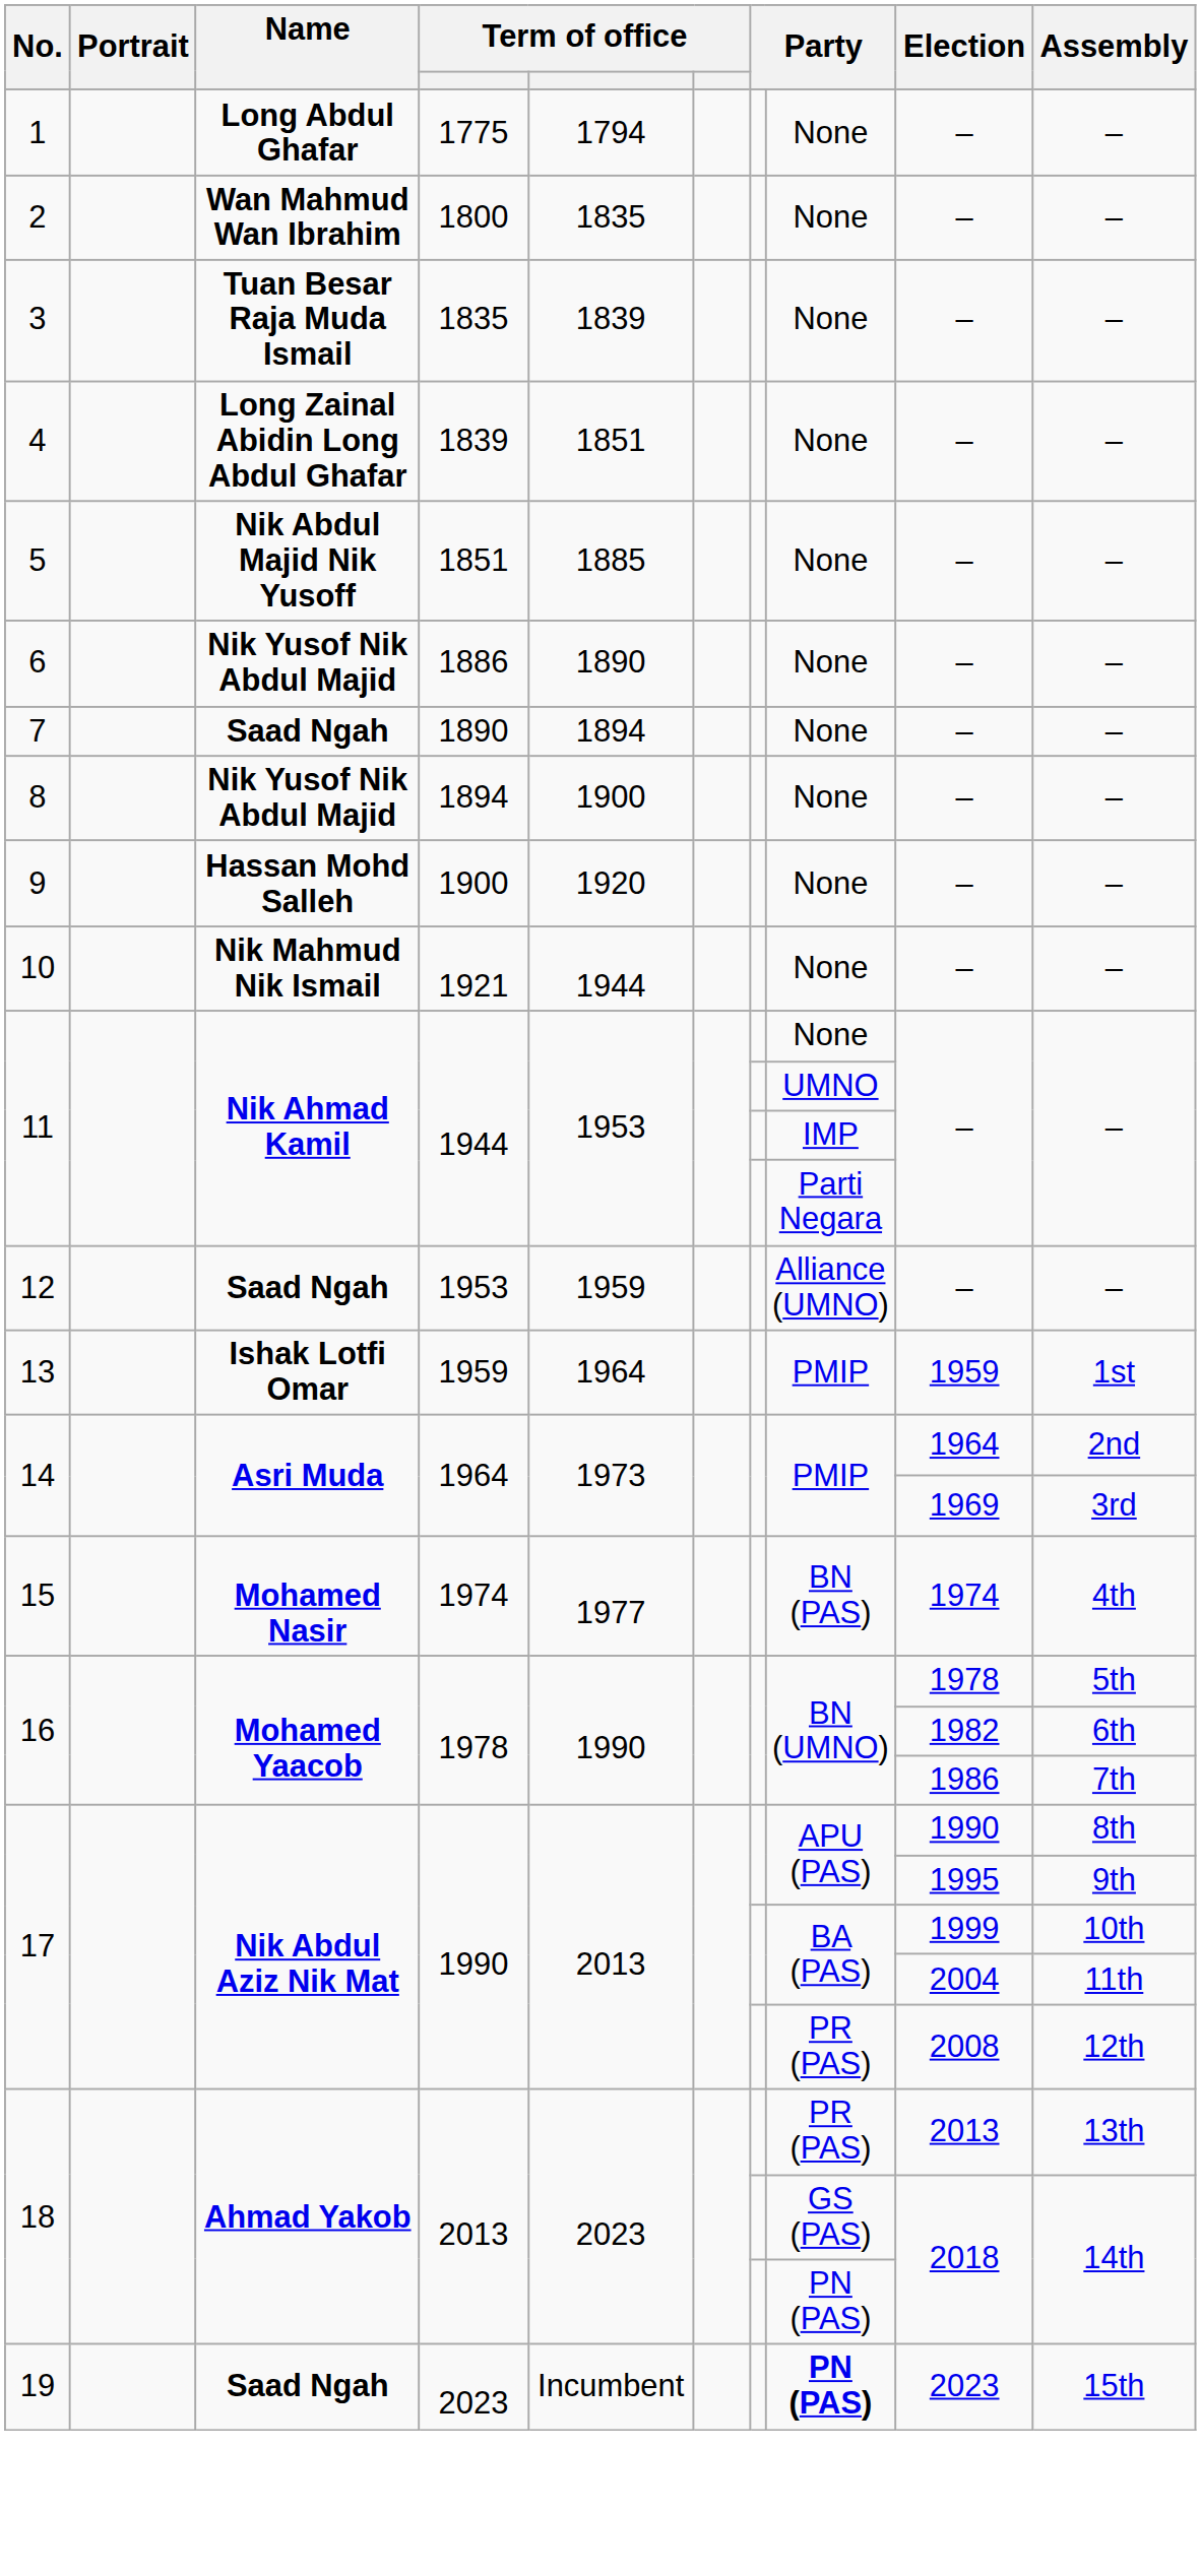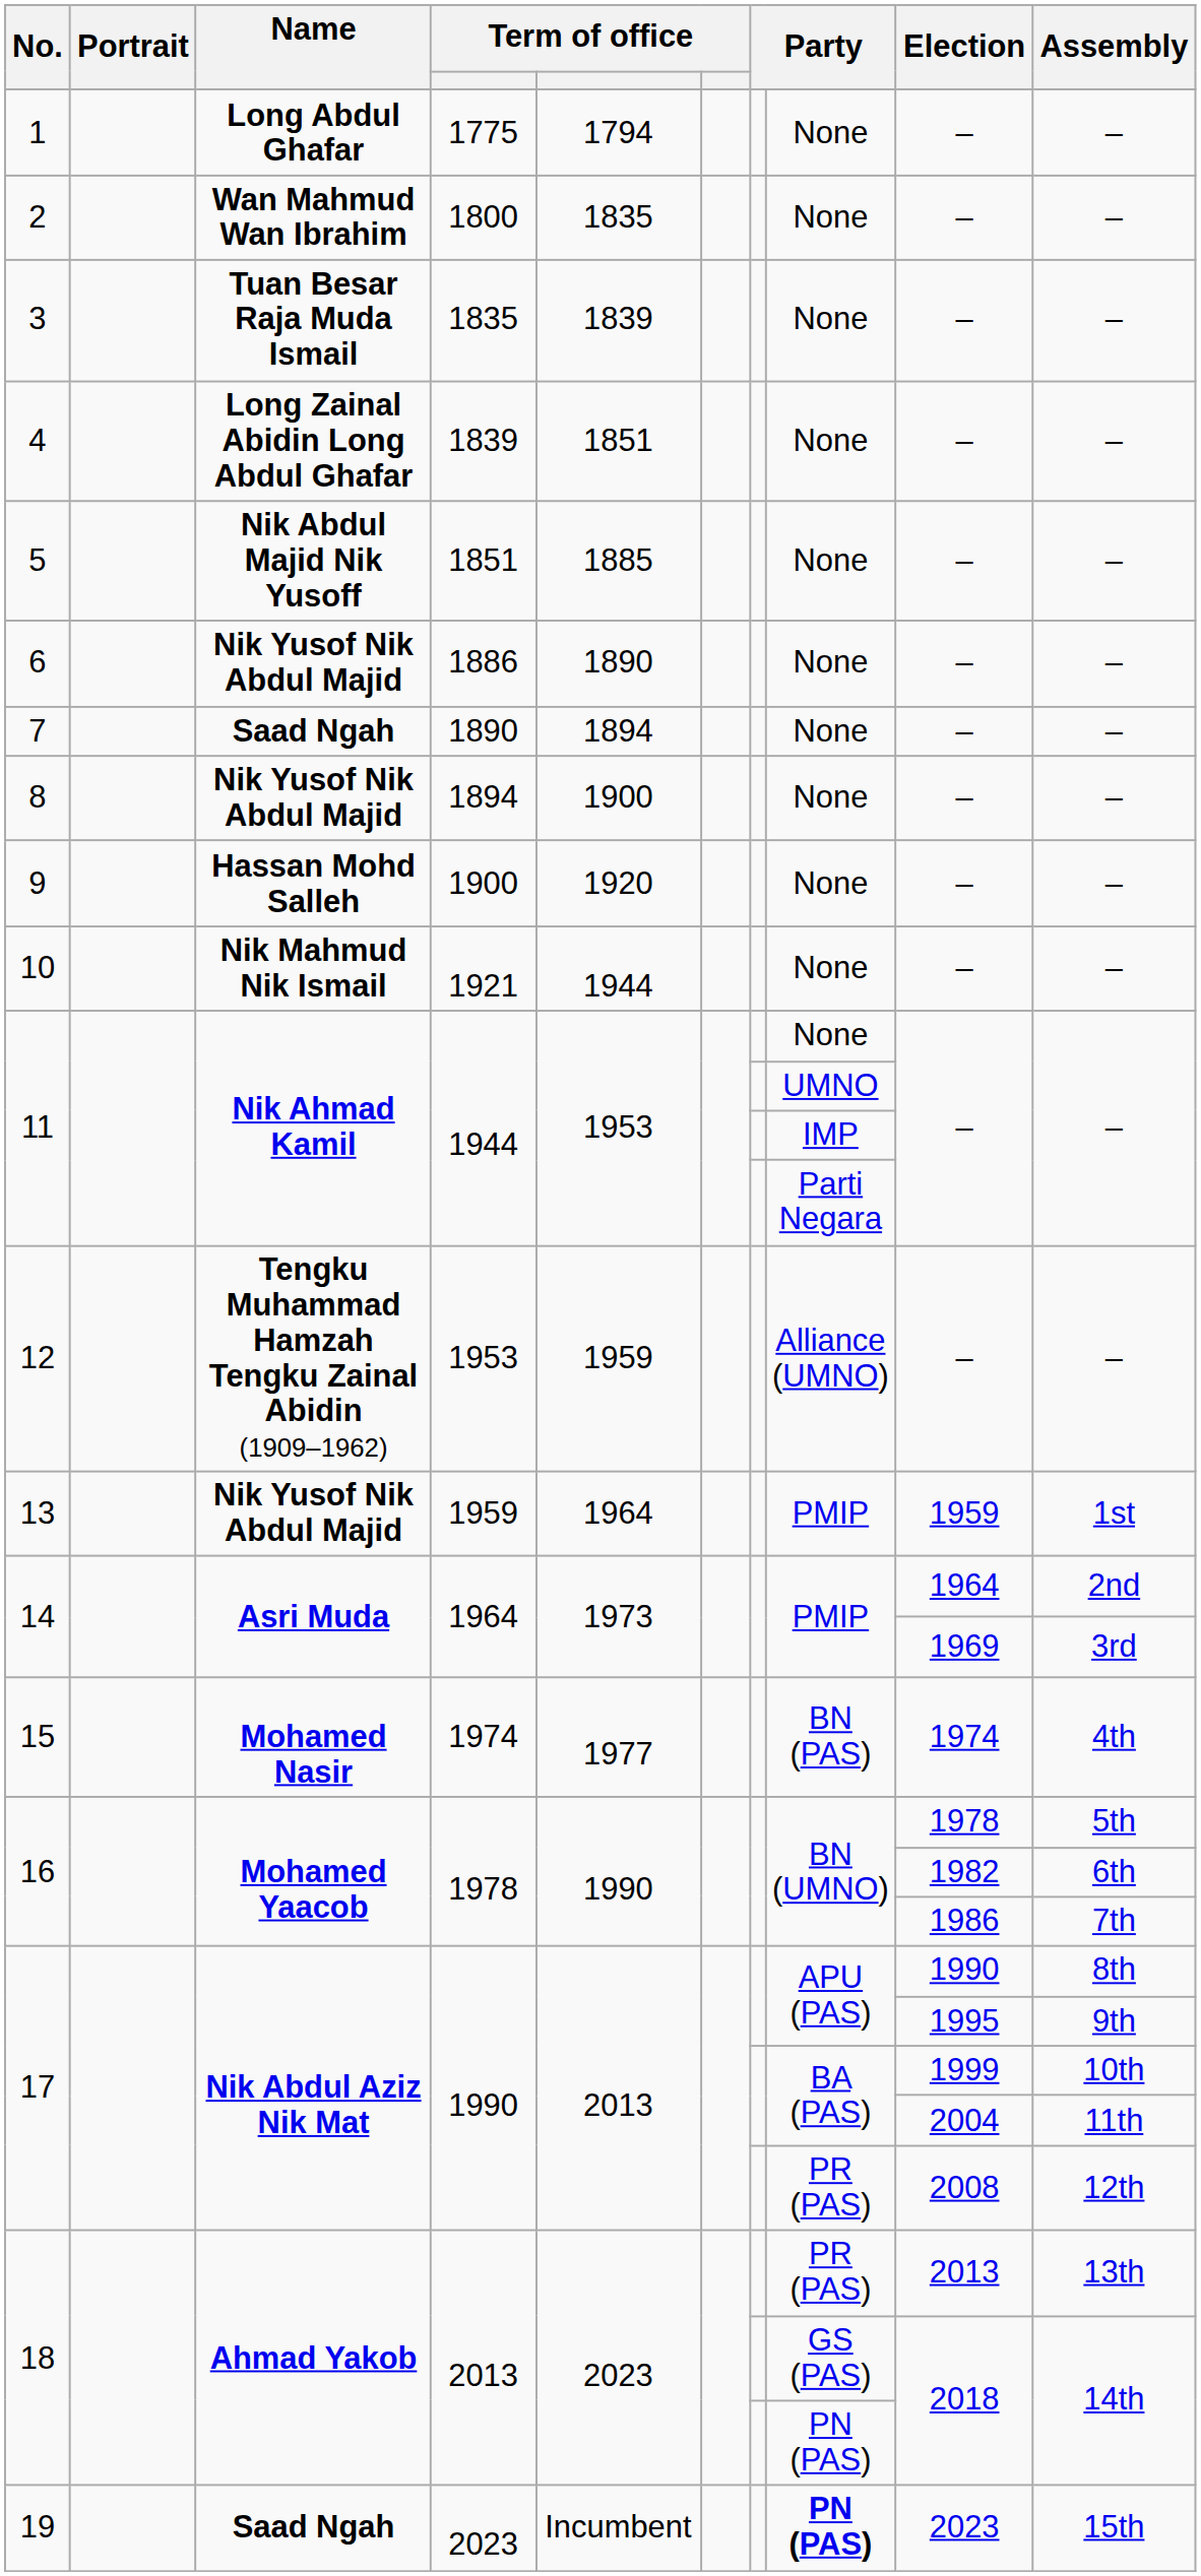12 | Name: Saad Ngah -> Tengku Muhammad Hamzah Tengku Zainal Abidin (1909–1962)
13 | Name: Ishak Lotfi Omar -> Nik Yusof Nik Abdul Majid
